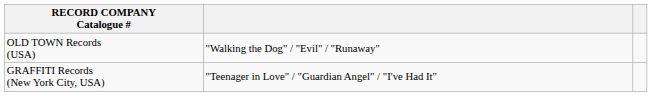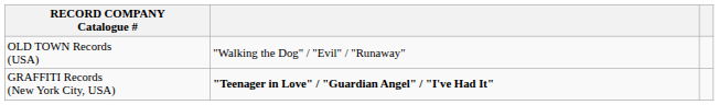GRAFFITI Records (New York City, USA) | column 2: normal -> bold
